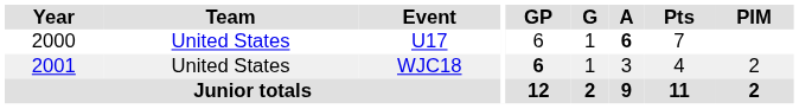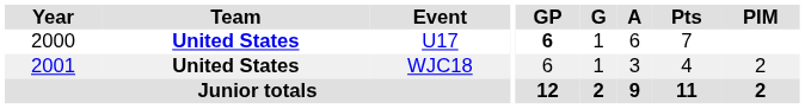U17 | Team: normal -> bold
U17 | GP: normal -> bold
U17 | A: bold -> normal
WJC18 | Team: normal -> bold
WJC18 | GP: bold -> normal
